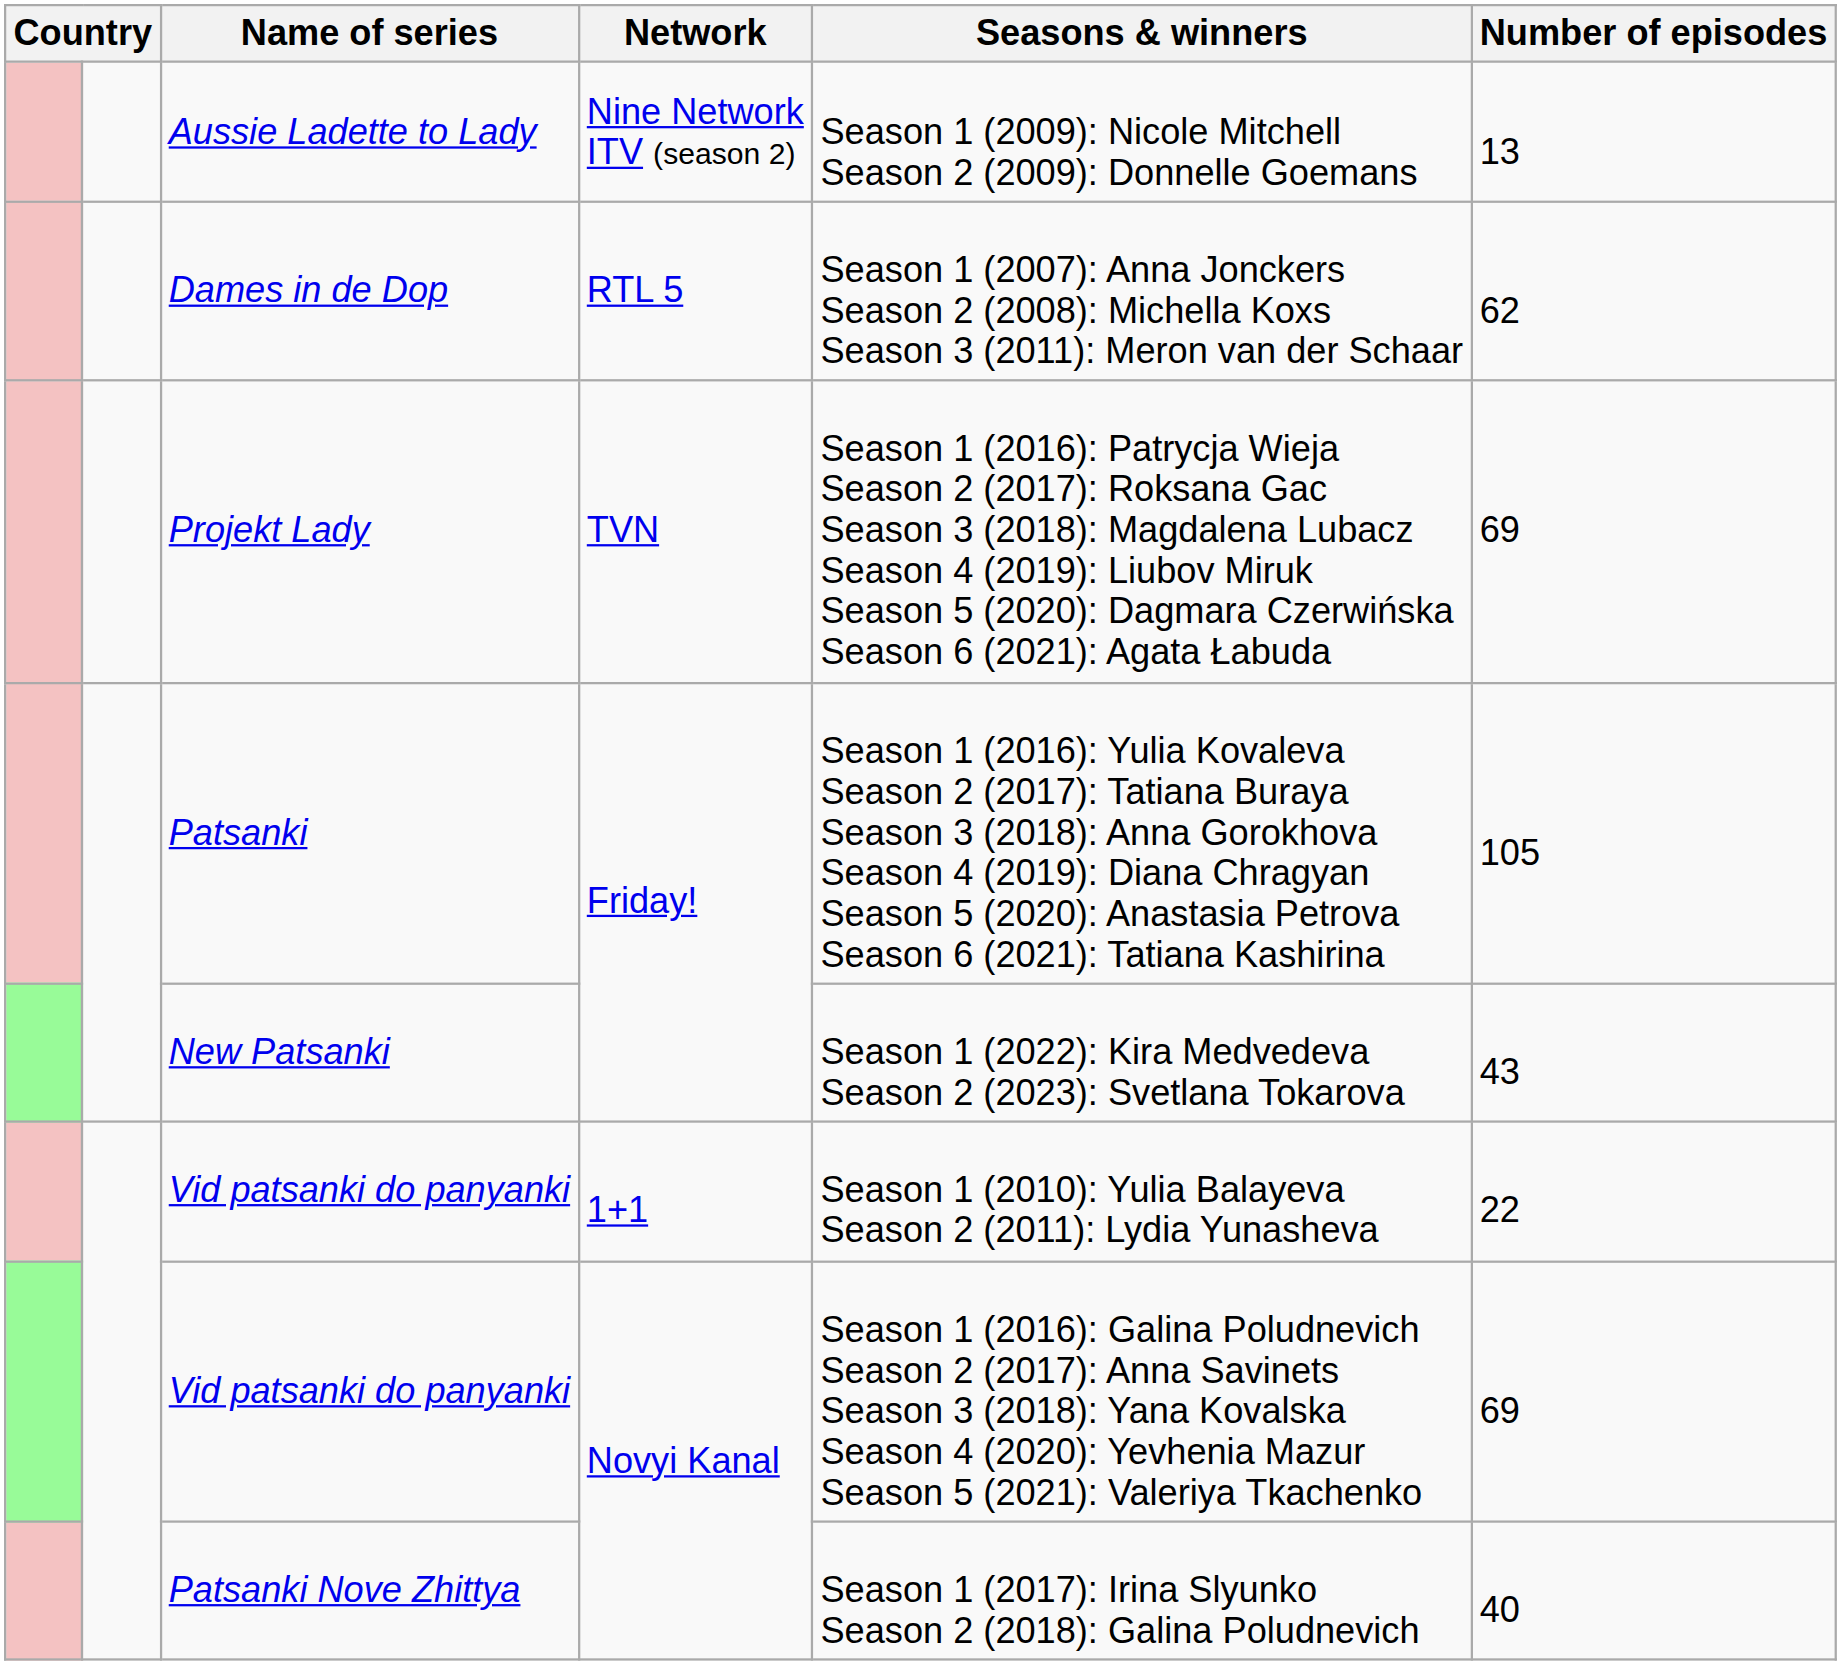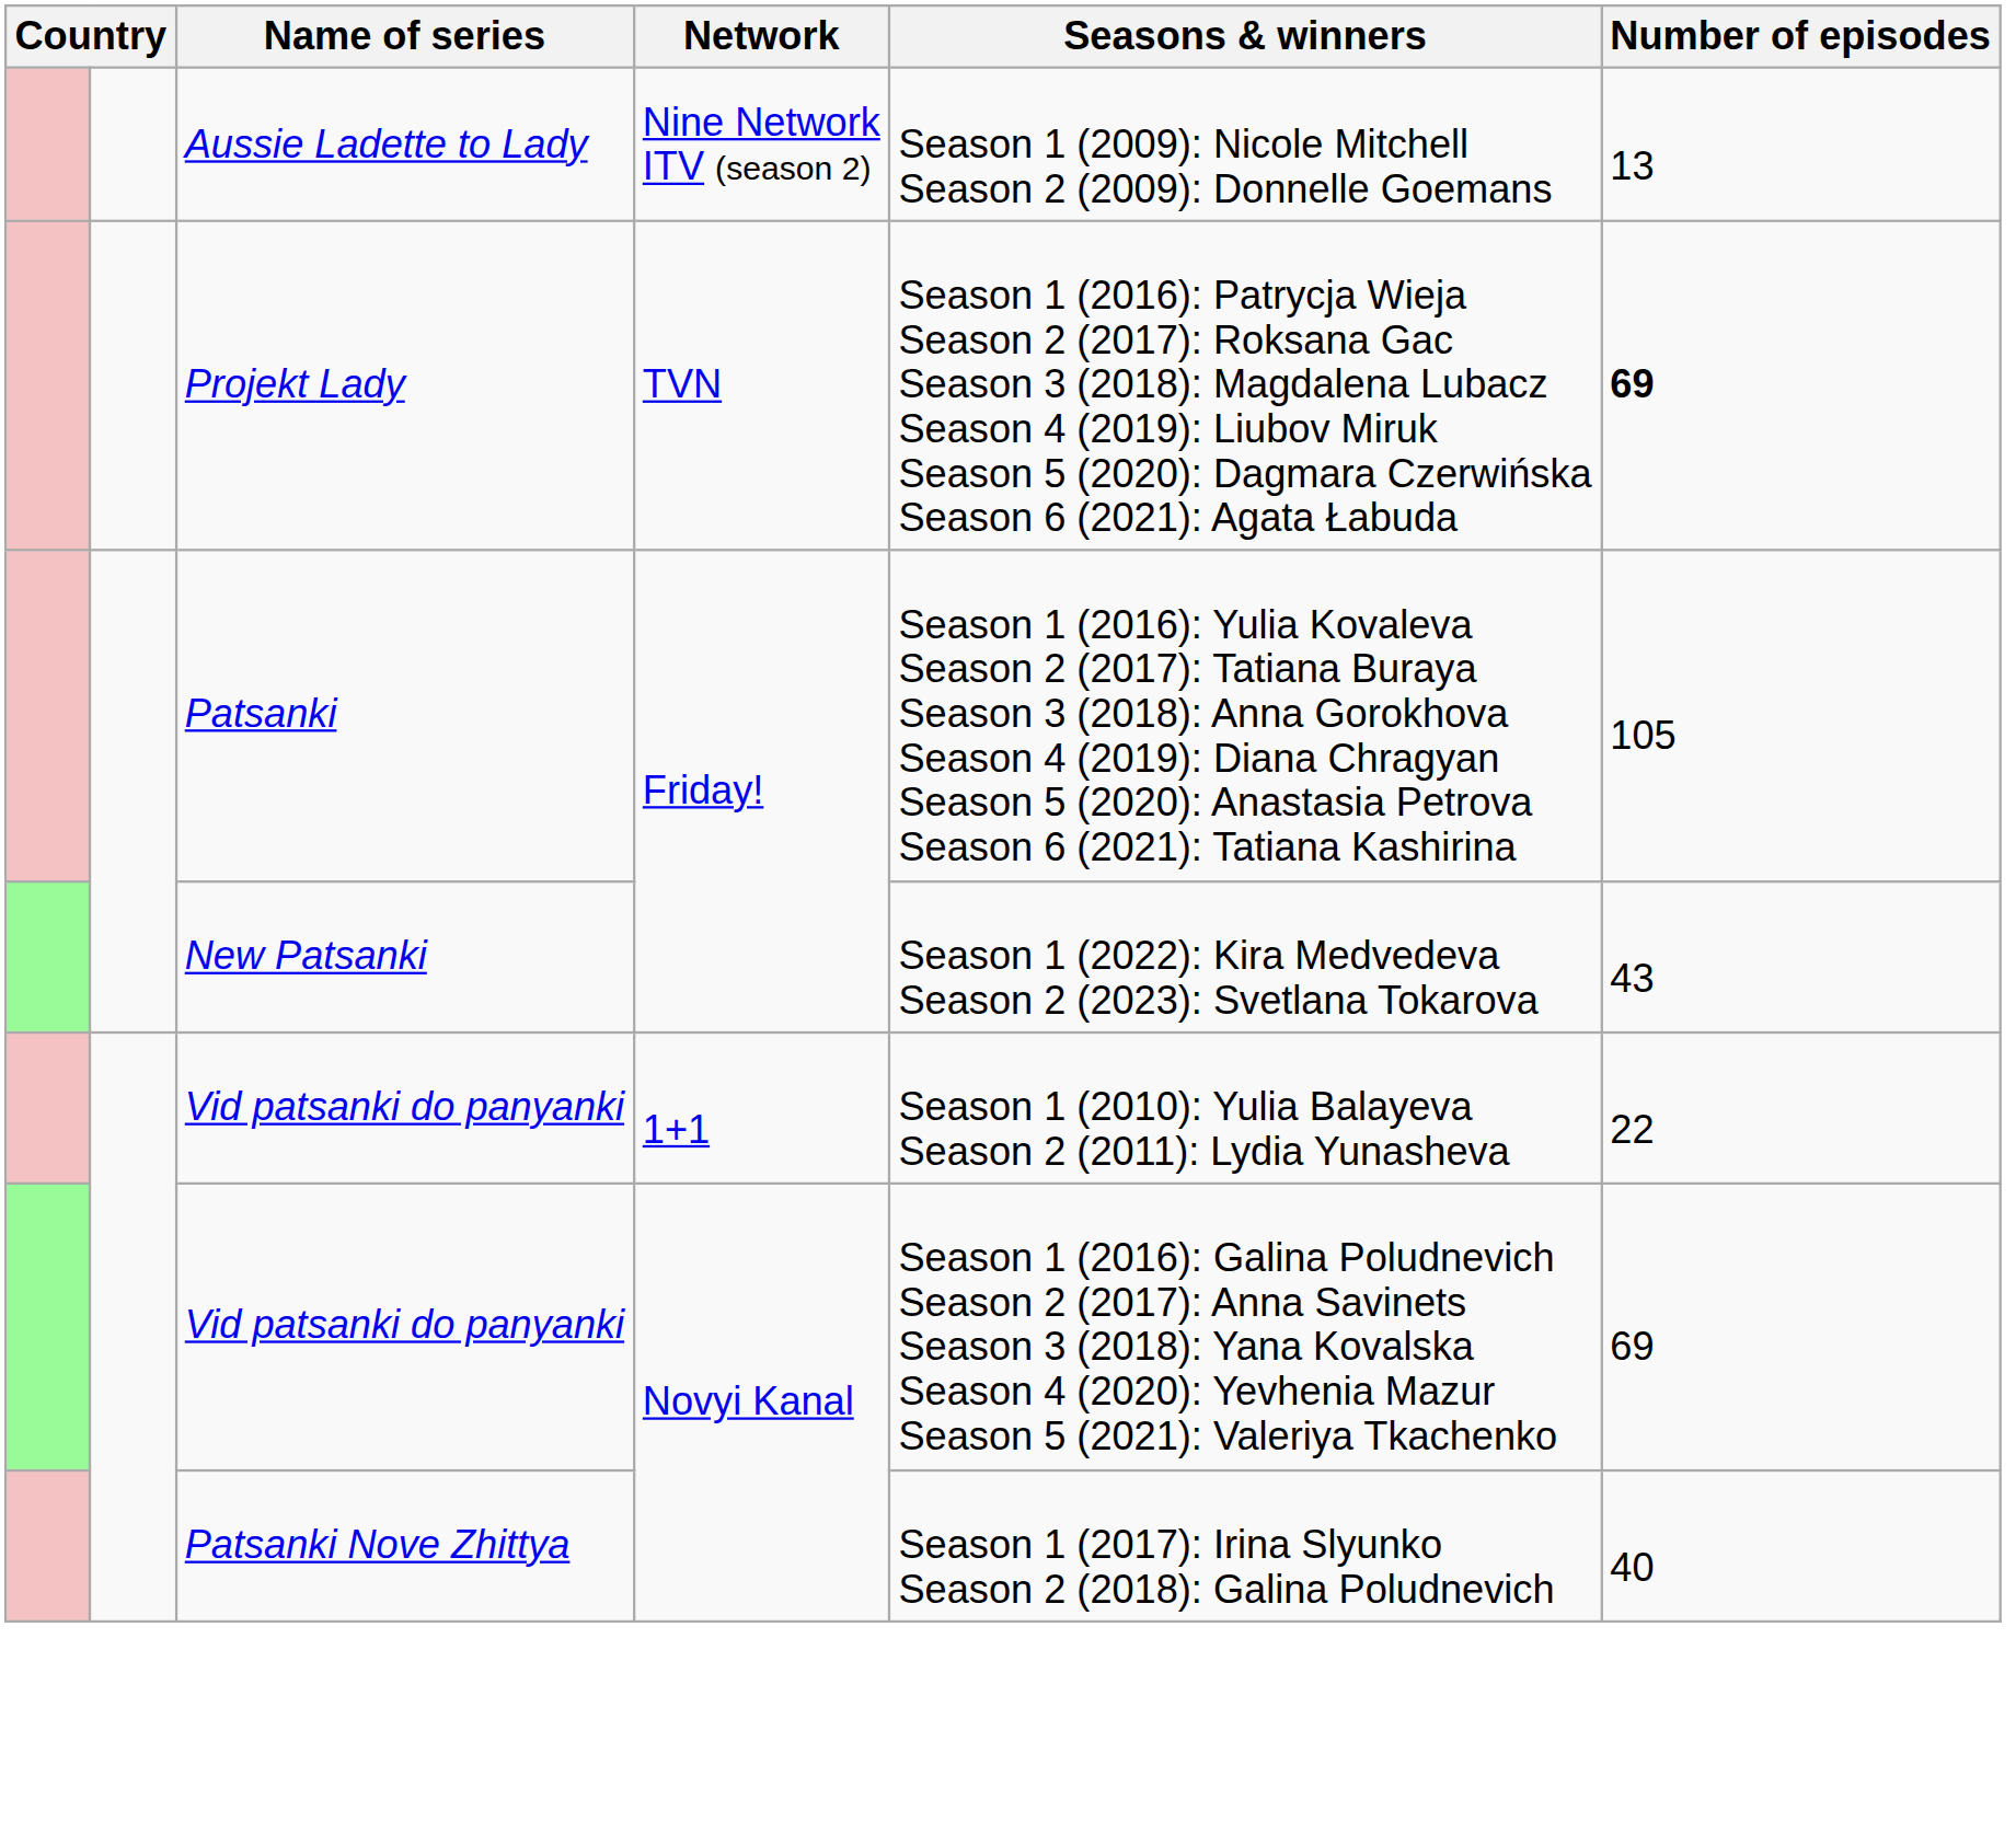- row: Dames in de Dop | RTL 5 | Season 1 (2007): Anna Jonckers Season 2 (2008): Michella Koxs Season 3 (2011): Meron van der Schaar | 62
Projekt Lady | Number of episodes: normal -> bold
